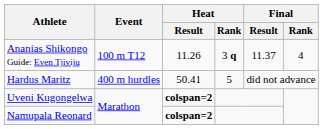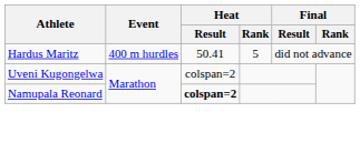- row: Ananias Shikongo Guide: Even Tjiviju | 100 m T12 | 11.26 | 3 q | 11.37 | 4
Uveni Kugongelwa | Heat / Result: bold -> normal
